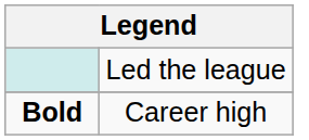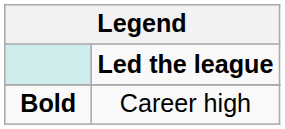row 2 | column 2: normal -> bold
